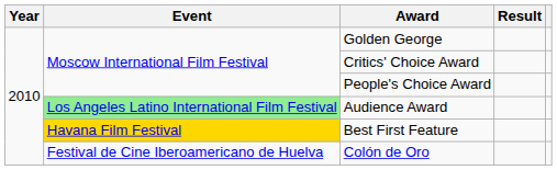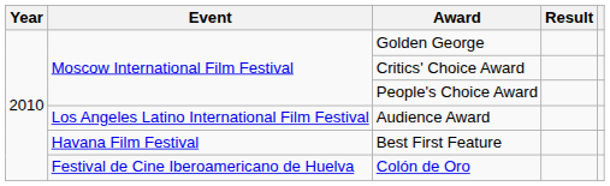Audience Award | Event: lightgreen background -> no background
Best First Feature | Event: gold background -> no background
